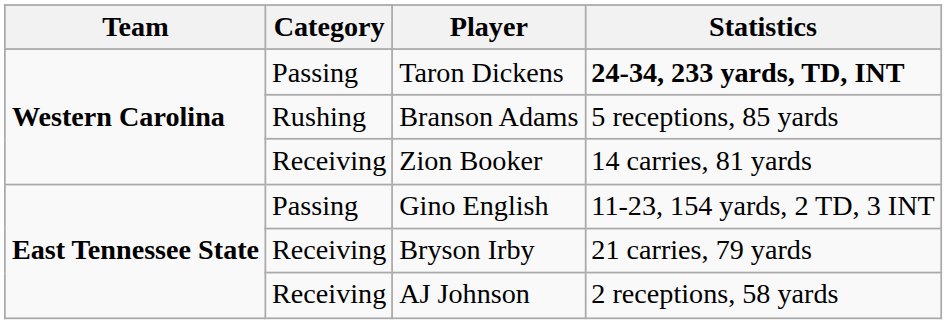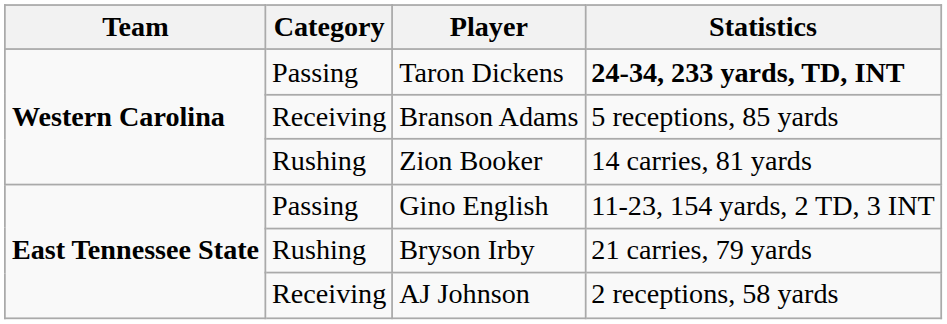Branson Adams | Category: Rushing -> Receiving
Zion Booker | Category: Receiving -> Rushing
Bryson Irby | Category: Receiving -> Rushing
